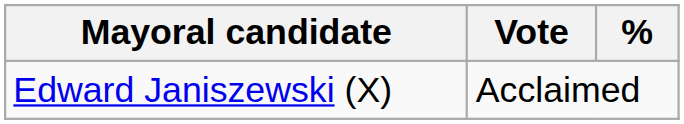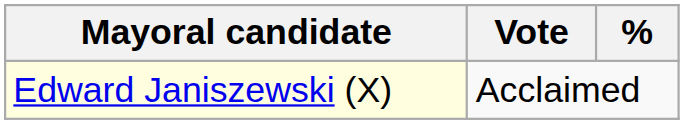Edward Janiszewski (X) | Mayoral candidate: no background -> lightyellow background
